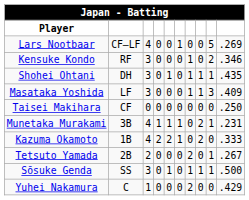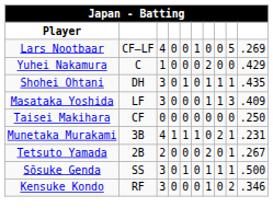rows swapped: Kensuke Kondo <-> Yuhei Nakamura
- row: Kazuma Okamoto | 1B | 4 | 2 | 2 | 1 | 0 | 2 | 0 | .333
